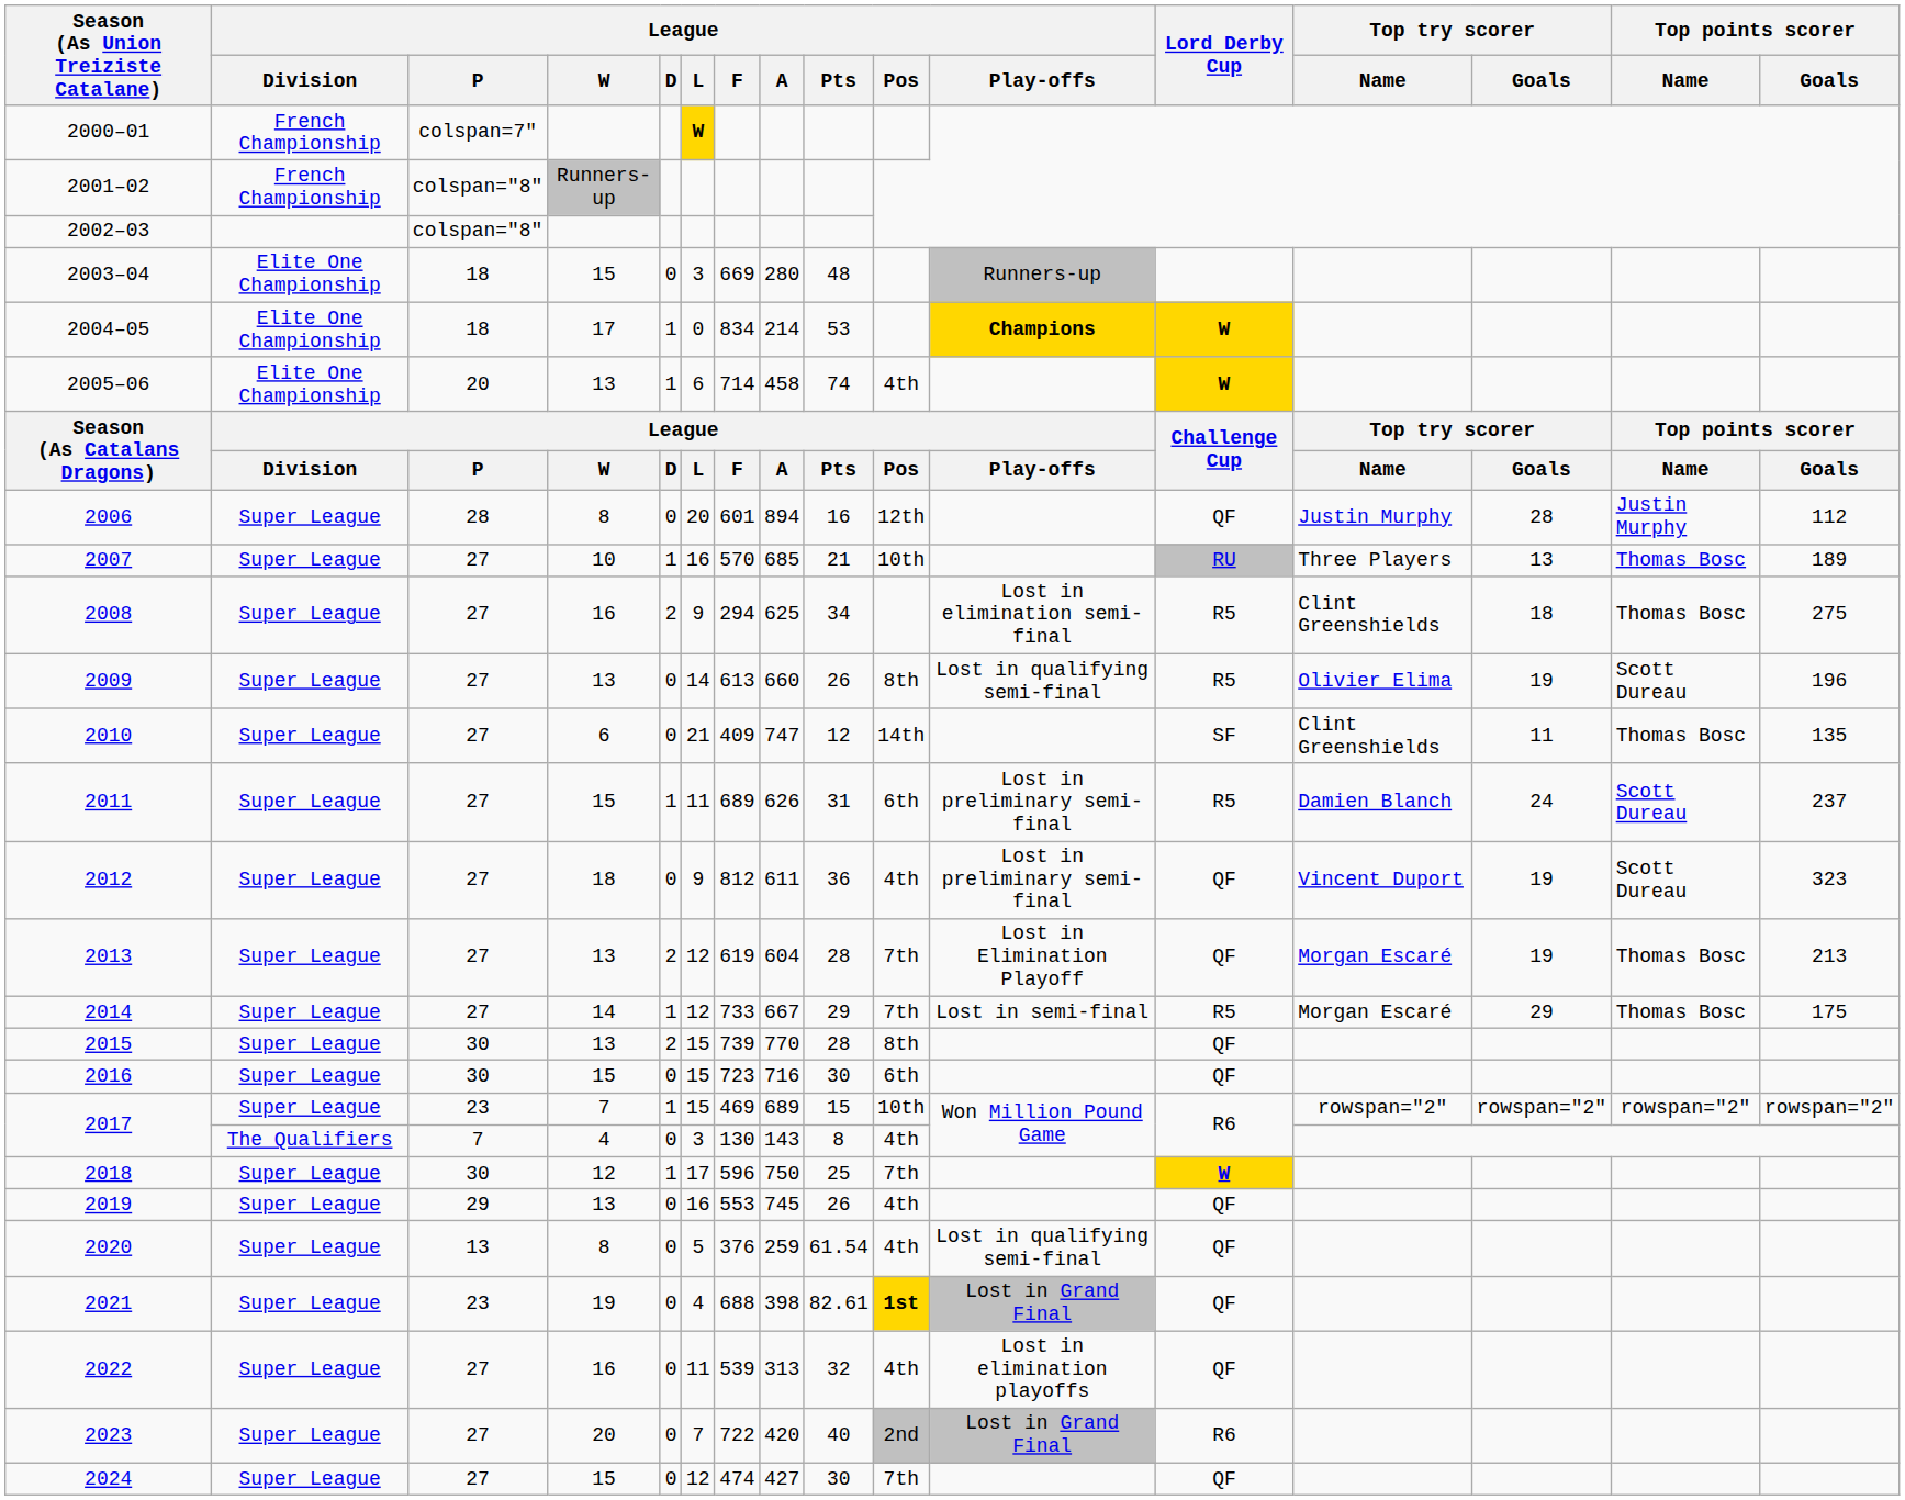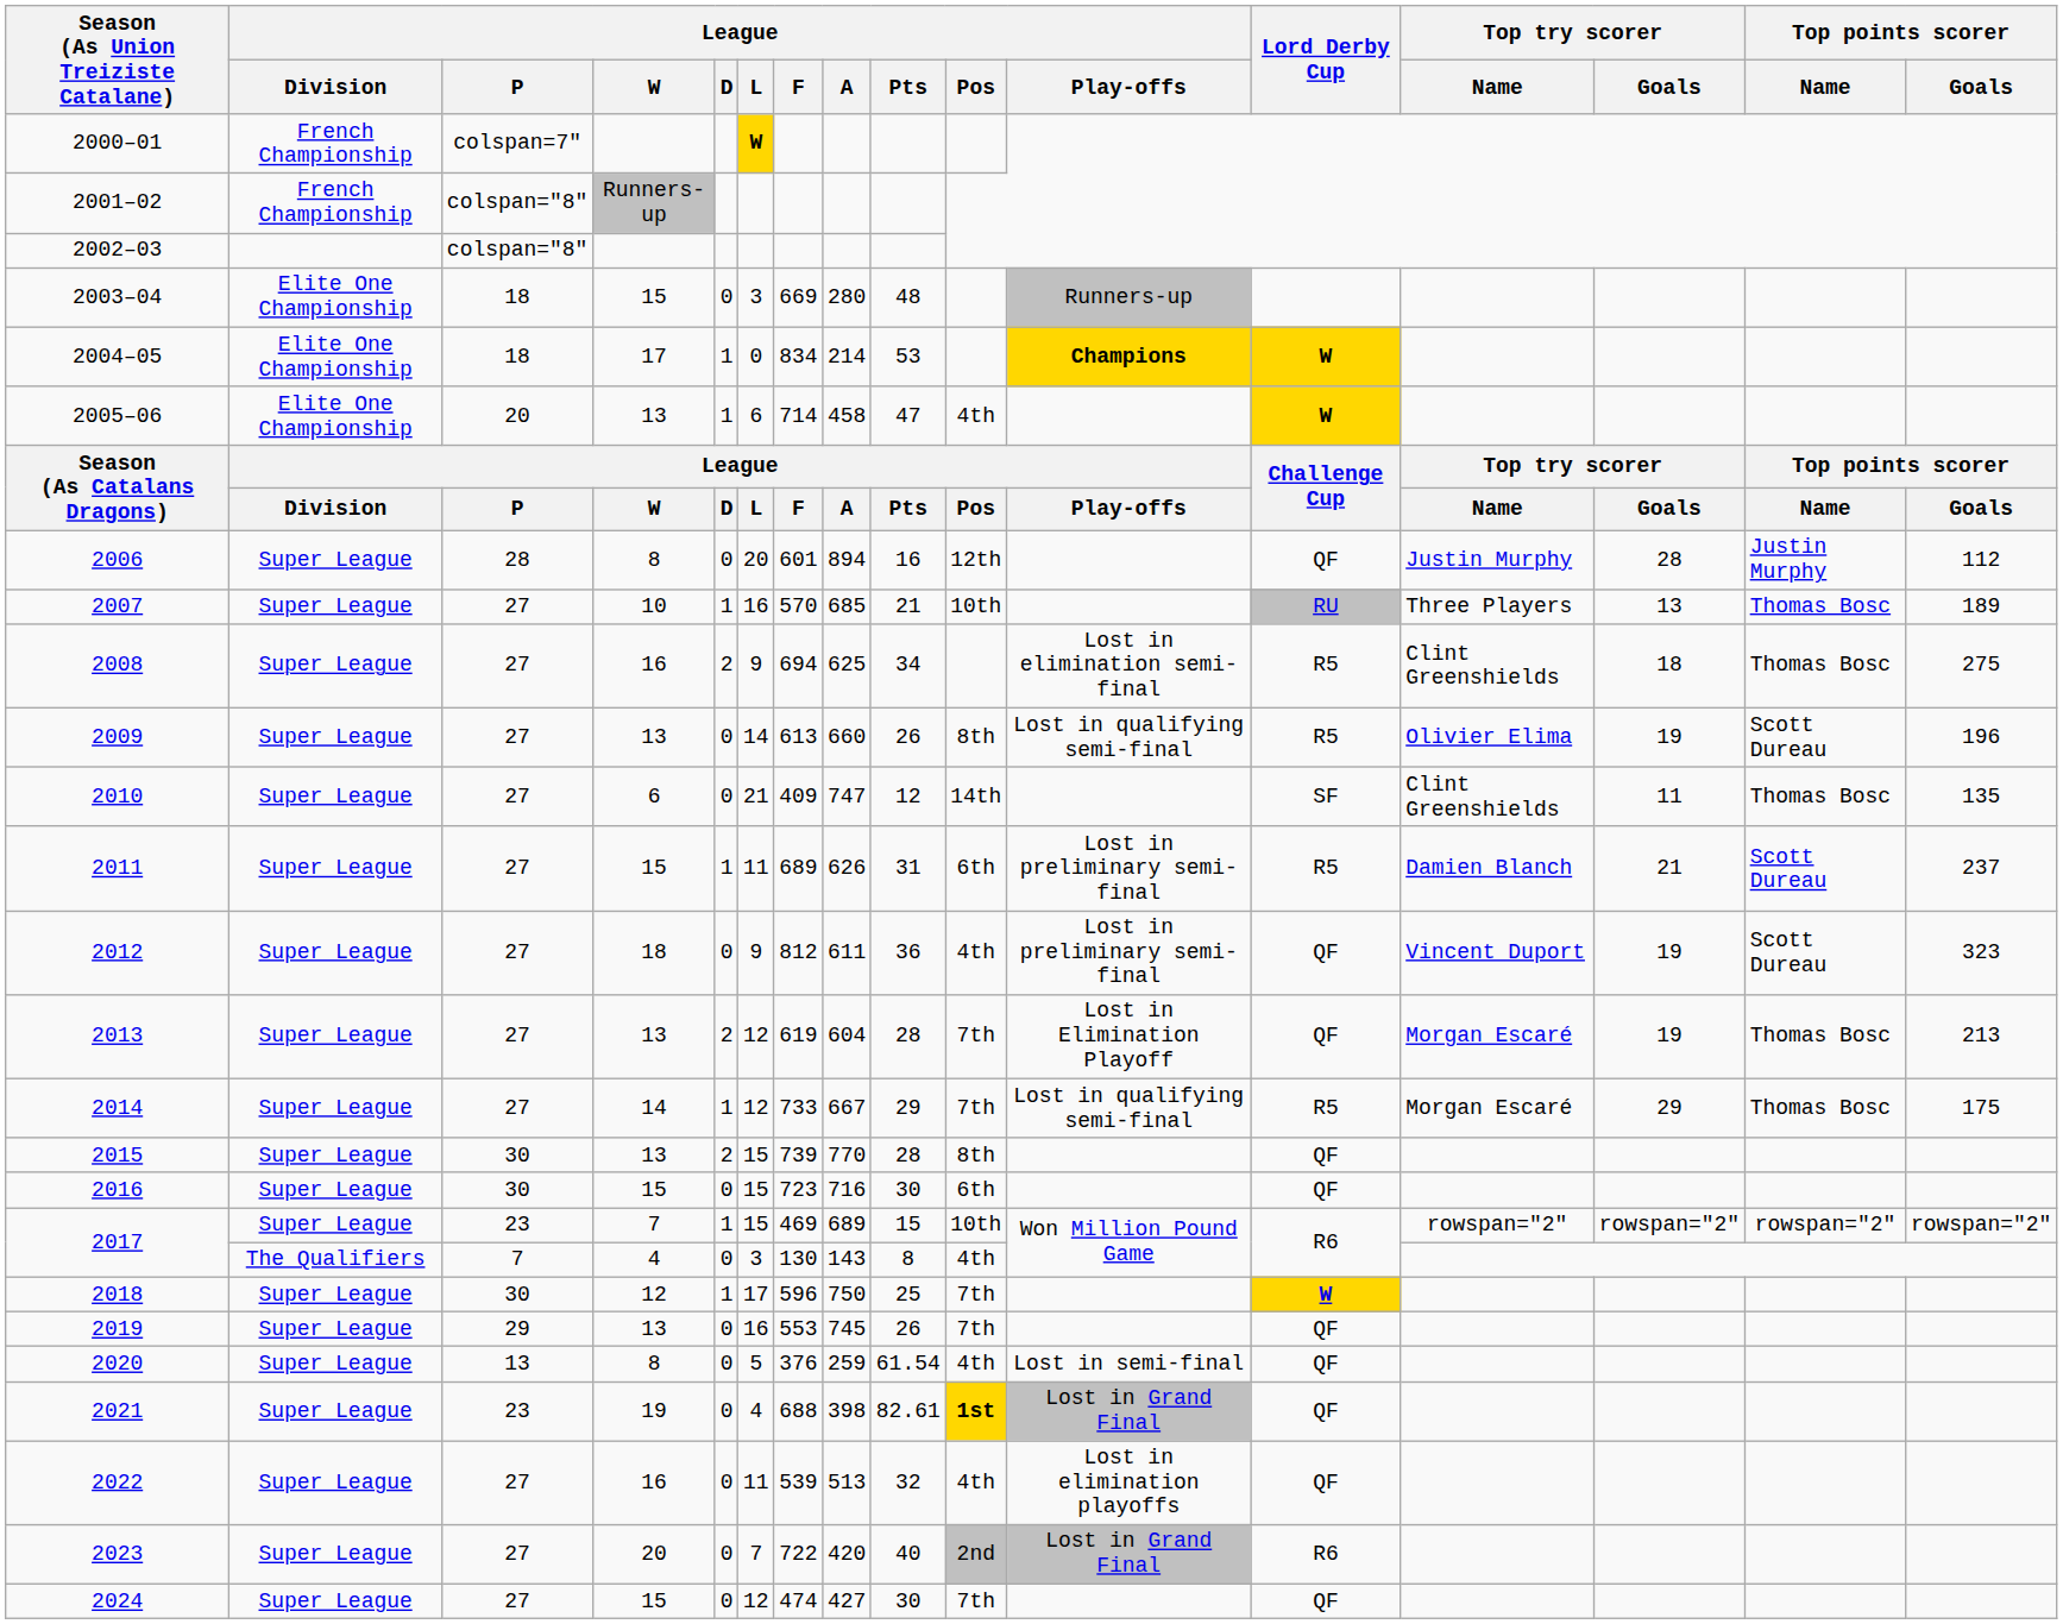2005–06 | League / Pts: 74 -> 47
2008 | League / F: 294 -> 694
2011 | Top try scorer / Goals: 24 -> 21
2014 | League / Play-offs: Lost in semi-final -> Lost in qualifying semi-final
2019 | League / Pos: 4th -> 7th
2020 | League / Play-offs: Lost in qualifying semi-final -> Lost in semi-final
2022 | League / A: 313 -> 513
